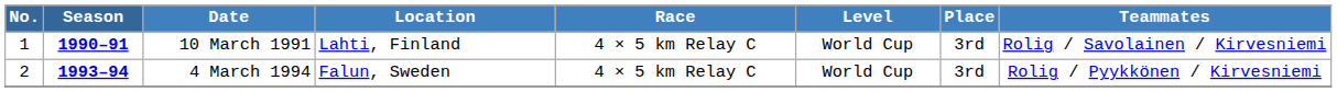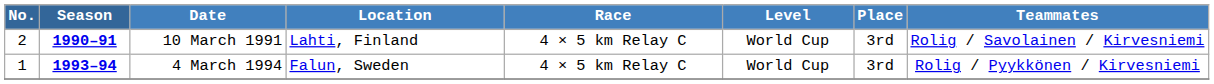10 March 1991 | No.: 1 -> 2
4 March 1994 | No.: 2 -> 1
